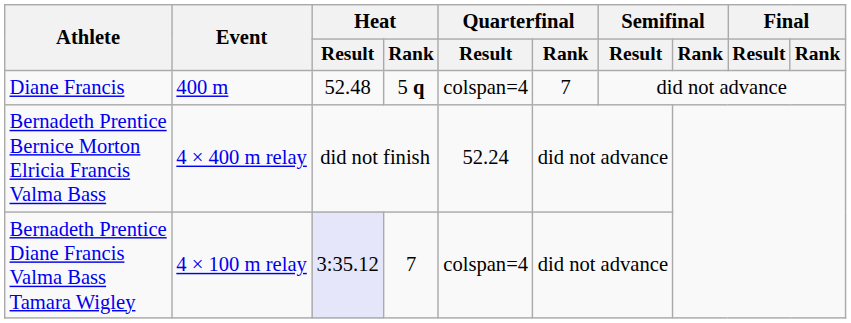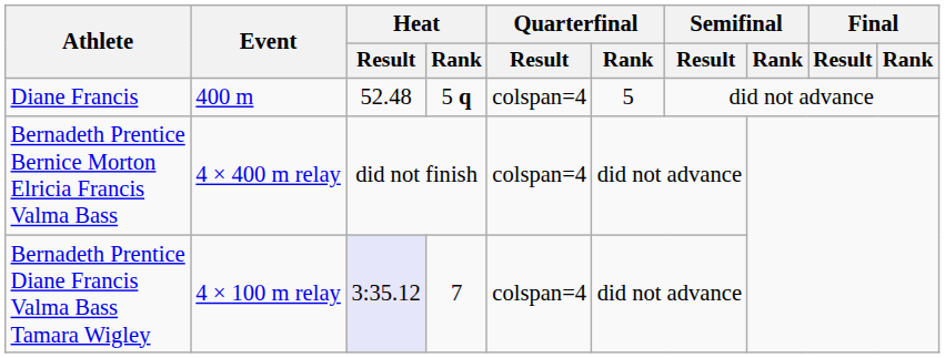Diane Francis | Quarterfinal / Rank: 7 -> 5
Bernadeth Prentice Bernice Morton Elricia Francis Valma Bass | Quarterfinal / Result: 52.24 -> colspan=4
